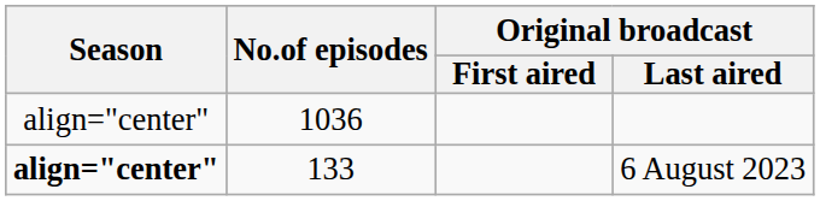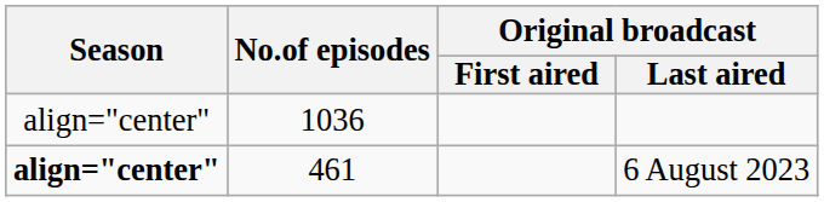6 August 2023 | No.of episodes: 133 -> 461
